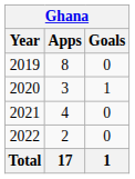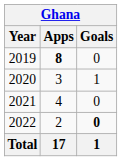2019 | Apps: normal -> bold
2022 | Goals: normal -> bold
